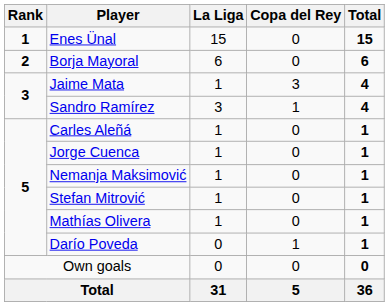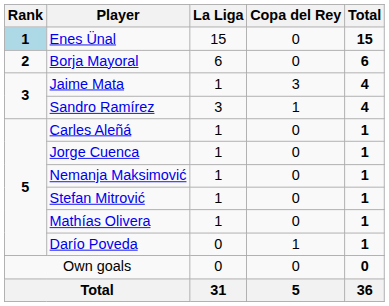Enes Ünal | Rank: no background -> lightblue background
